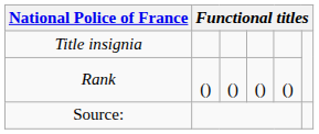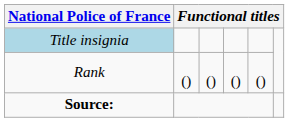Title insignia | National Police of France: no background -> lightblue background
Source: | National Police of France: normal -> bold
